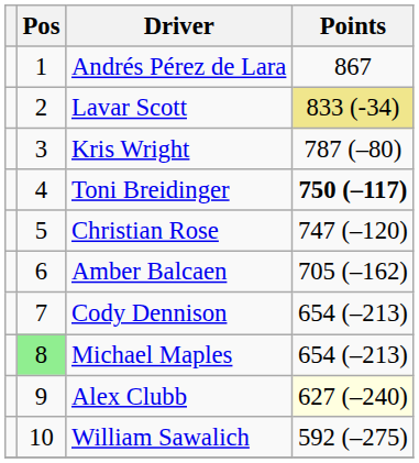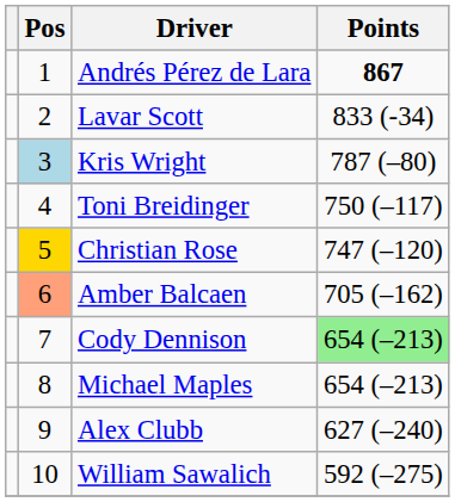Andrés Pérez de Lara | Points: normal -> bold
Lavar Scott | Points: khaki background -> no background
Kris Wright | Pos: no background -> lightblue background
Toni Breidinger | Points: bold -> normal
Christian Rose | Pos: no background -> gold background
Amber Balcaen | Pos: no background -> lightsalmon background
Cody Dennison | Points: no background -> lightgreen background
Michael Maples | Pos: lightgreen background -> no background
Alex Clubb | Points: lightyellow background -> no background
